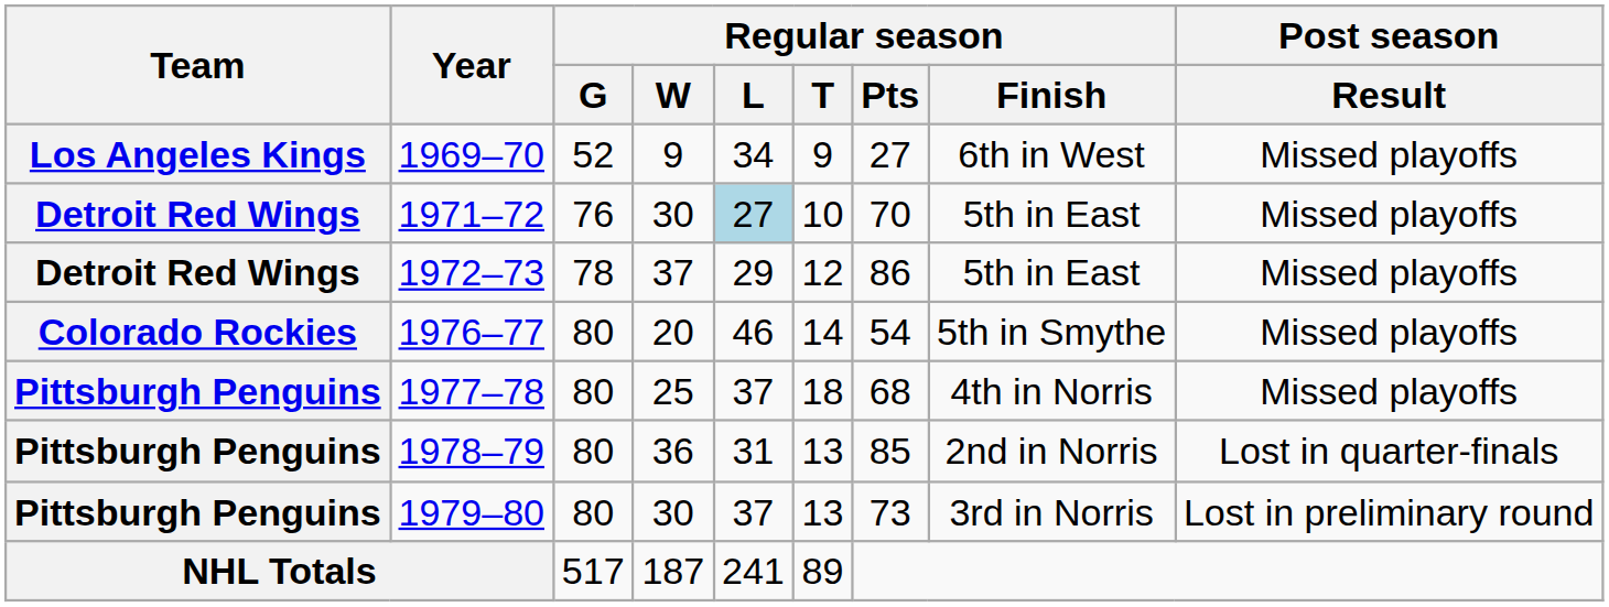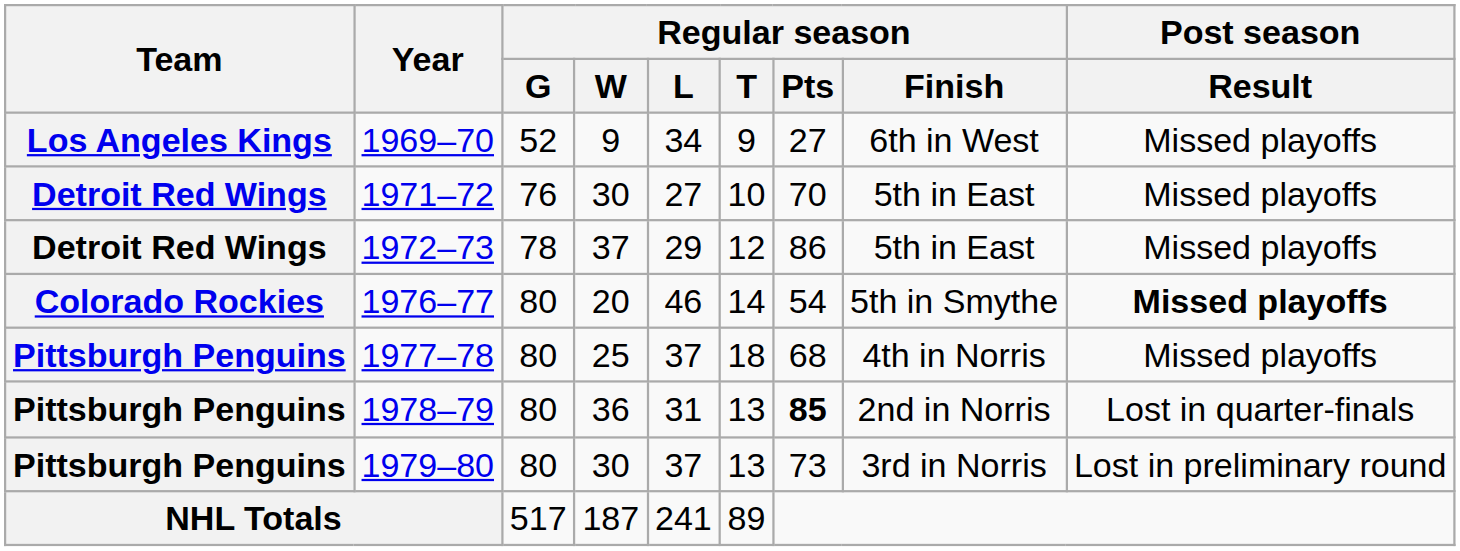1971–72 | Regular season / L: lightblue background -> no background
1976–77 | Post season / Result: normal -> bold
1978–79 | Regular season / Pts: normal -> bold
